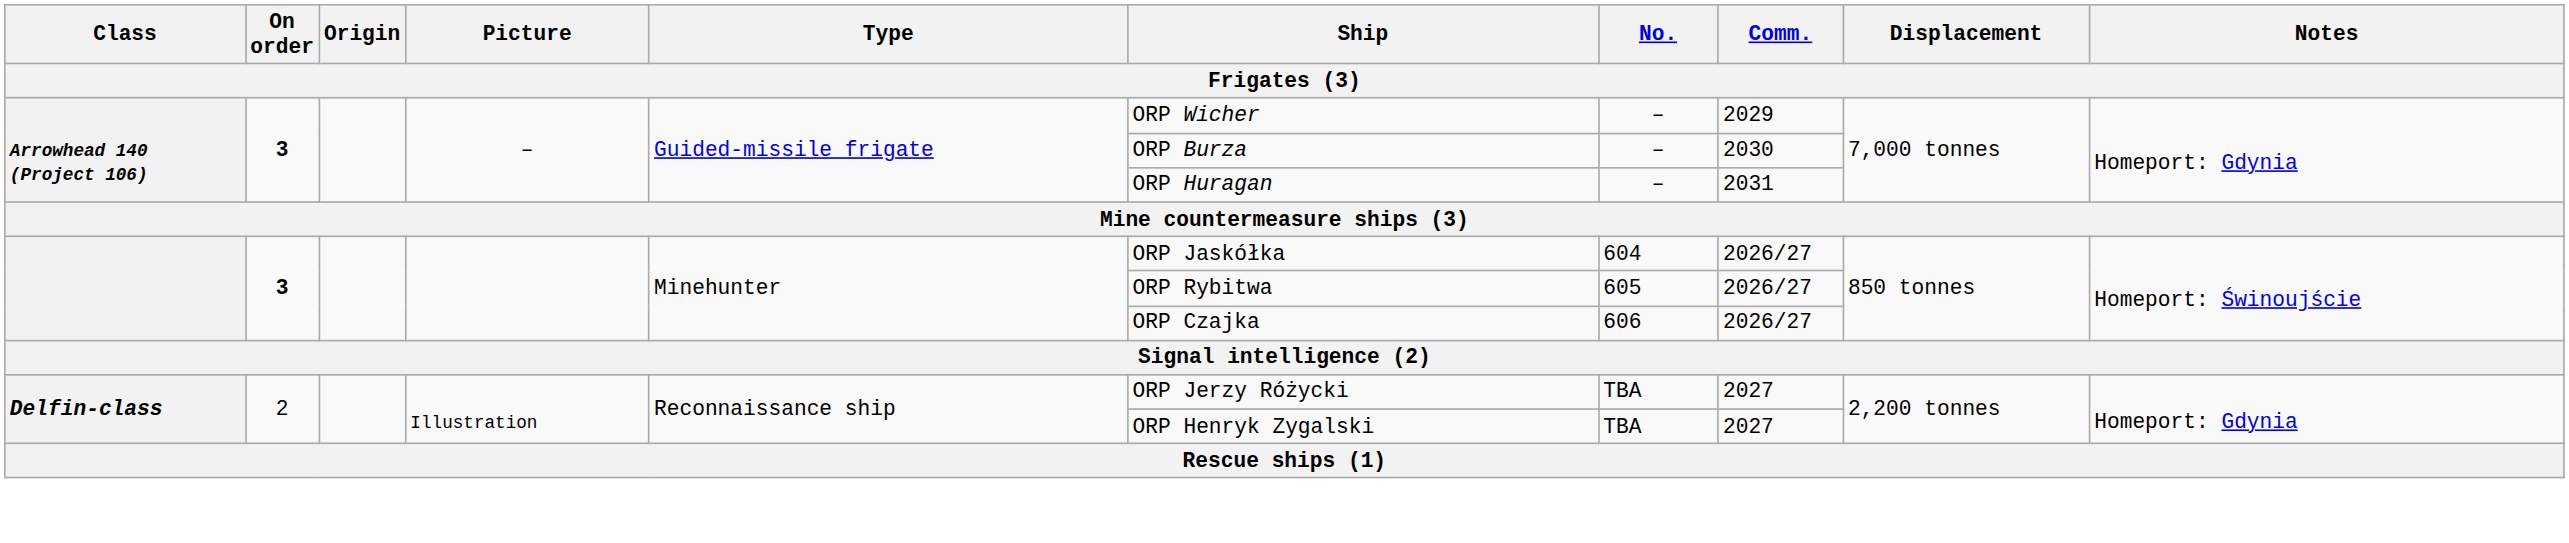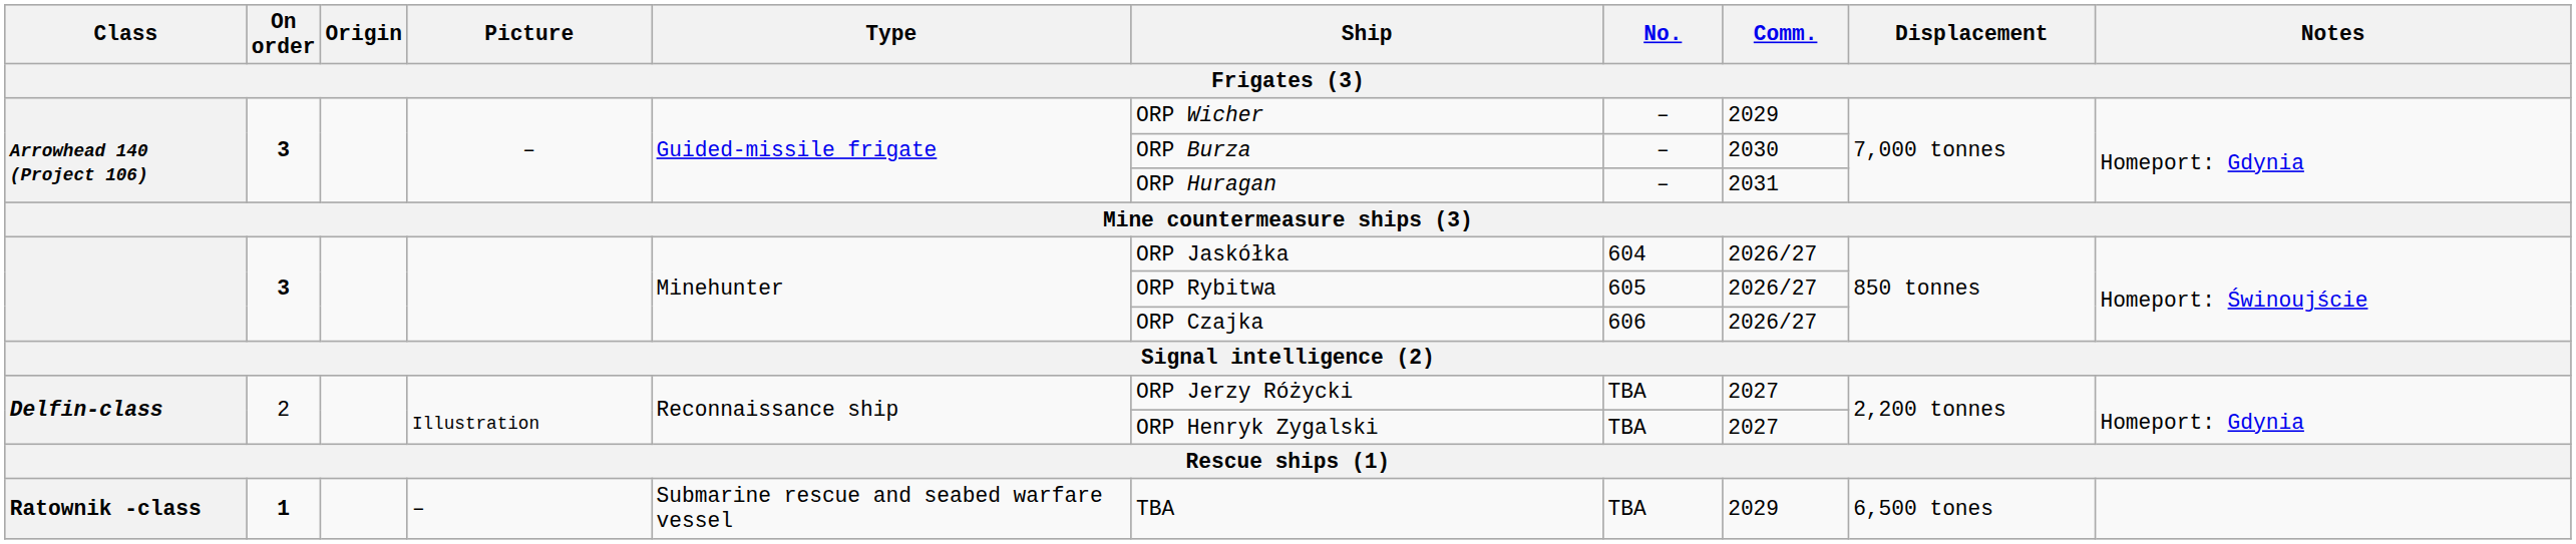+ row: Ratownik -class | 1 | – | Submarine rescue and seabed warfare vessel | TBA | TBA | 2029 | 6,500 tones
